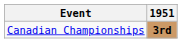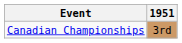Canadian Championships | 1951: bold -> normal
